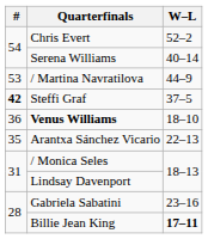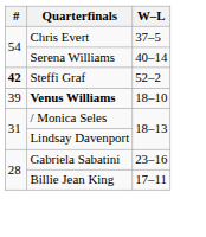Chris Evert | W–L: 52–2 -> 37–5
- row: 53 | / Martina Navratilova | 44–9
Steffi Graf | W–L: 37–5 -> 52–2
Venus Williams | #: 36 -> 39
- row: 35 | Arantxa Sánchez Vicario | 22–13
Billie Jean King | W–L: bold -> normal
